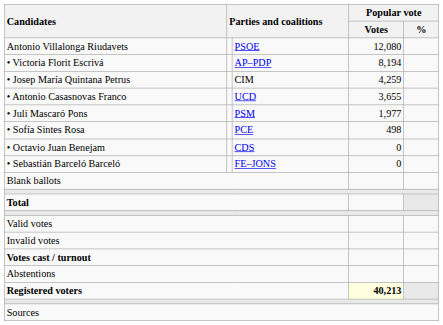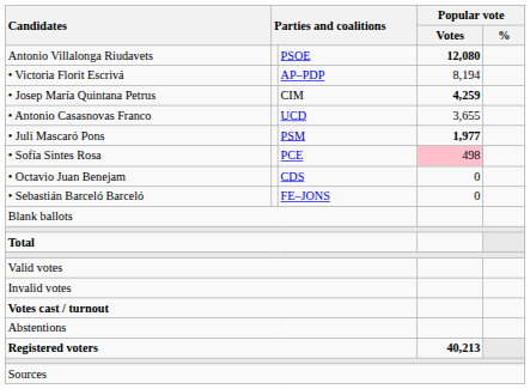Antonio Villalonga Riudavets | Popular vote / Votes: normal -> bold
• Josep María Quintana Petrus | Popular vote / Votes: normal -> bold
• Juli Mascaró Pons | Popular vote / Votes: normal -> bold
• Sofía Sintes Rosa | Popular vote / Votes: no background -> pink background
Registered voters | Popular vote / Votes: lightyellow background -> no background
